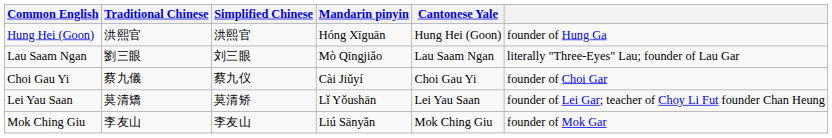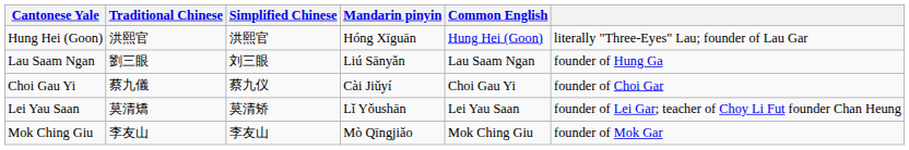columns swapped: Common English <-> Cantonese Yale
row 2 | column 6: founder of Hung Ga -> literally "Three-Eyes" Lau; founder of Lau Gar
row 3 | Mandarin pinyin: Mò Qīngjiǎo -> Liú Sānyǎn
row 3 | column 6: literally "Three-Eyes" Lau; founder of Lau Gar -> founder of Hung Ga
row 6 | Mandarin pinyin: Liú Sānyǎn -> Mò Qīngjiǎo
